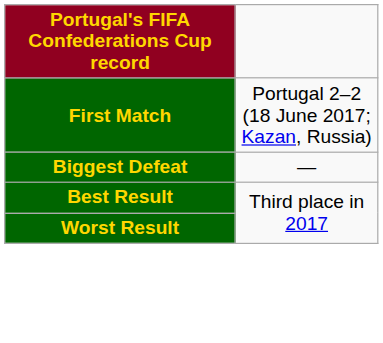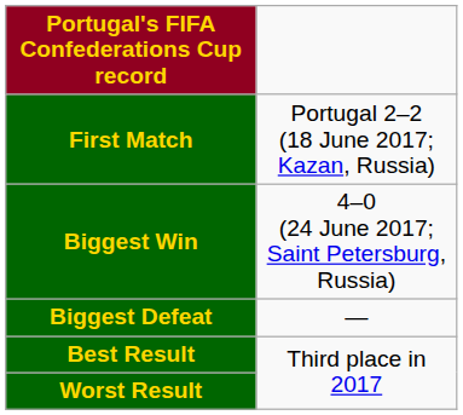+ row: Biggest Win | 4–0 (24 June 2017; Saint Petersburg, Russia)
